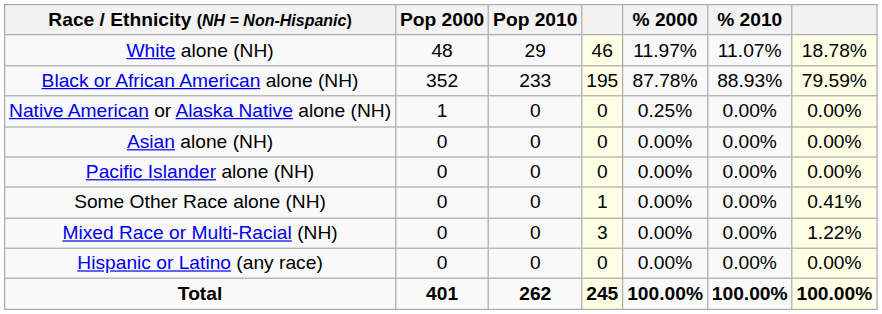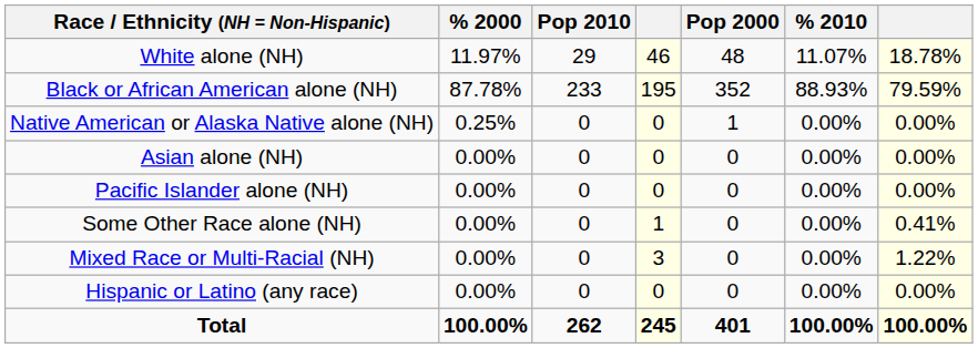columns swapped: Pop 2000 <-> % 2000
